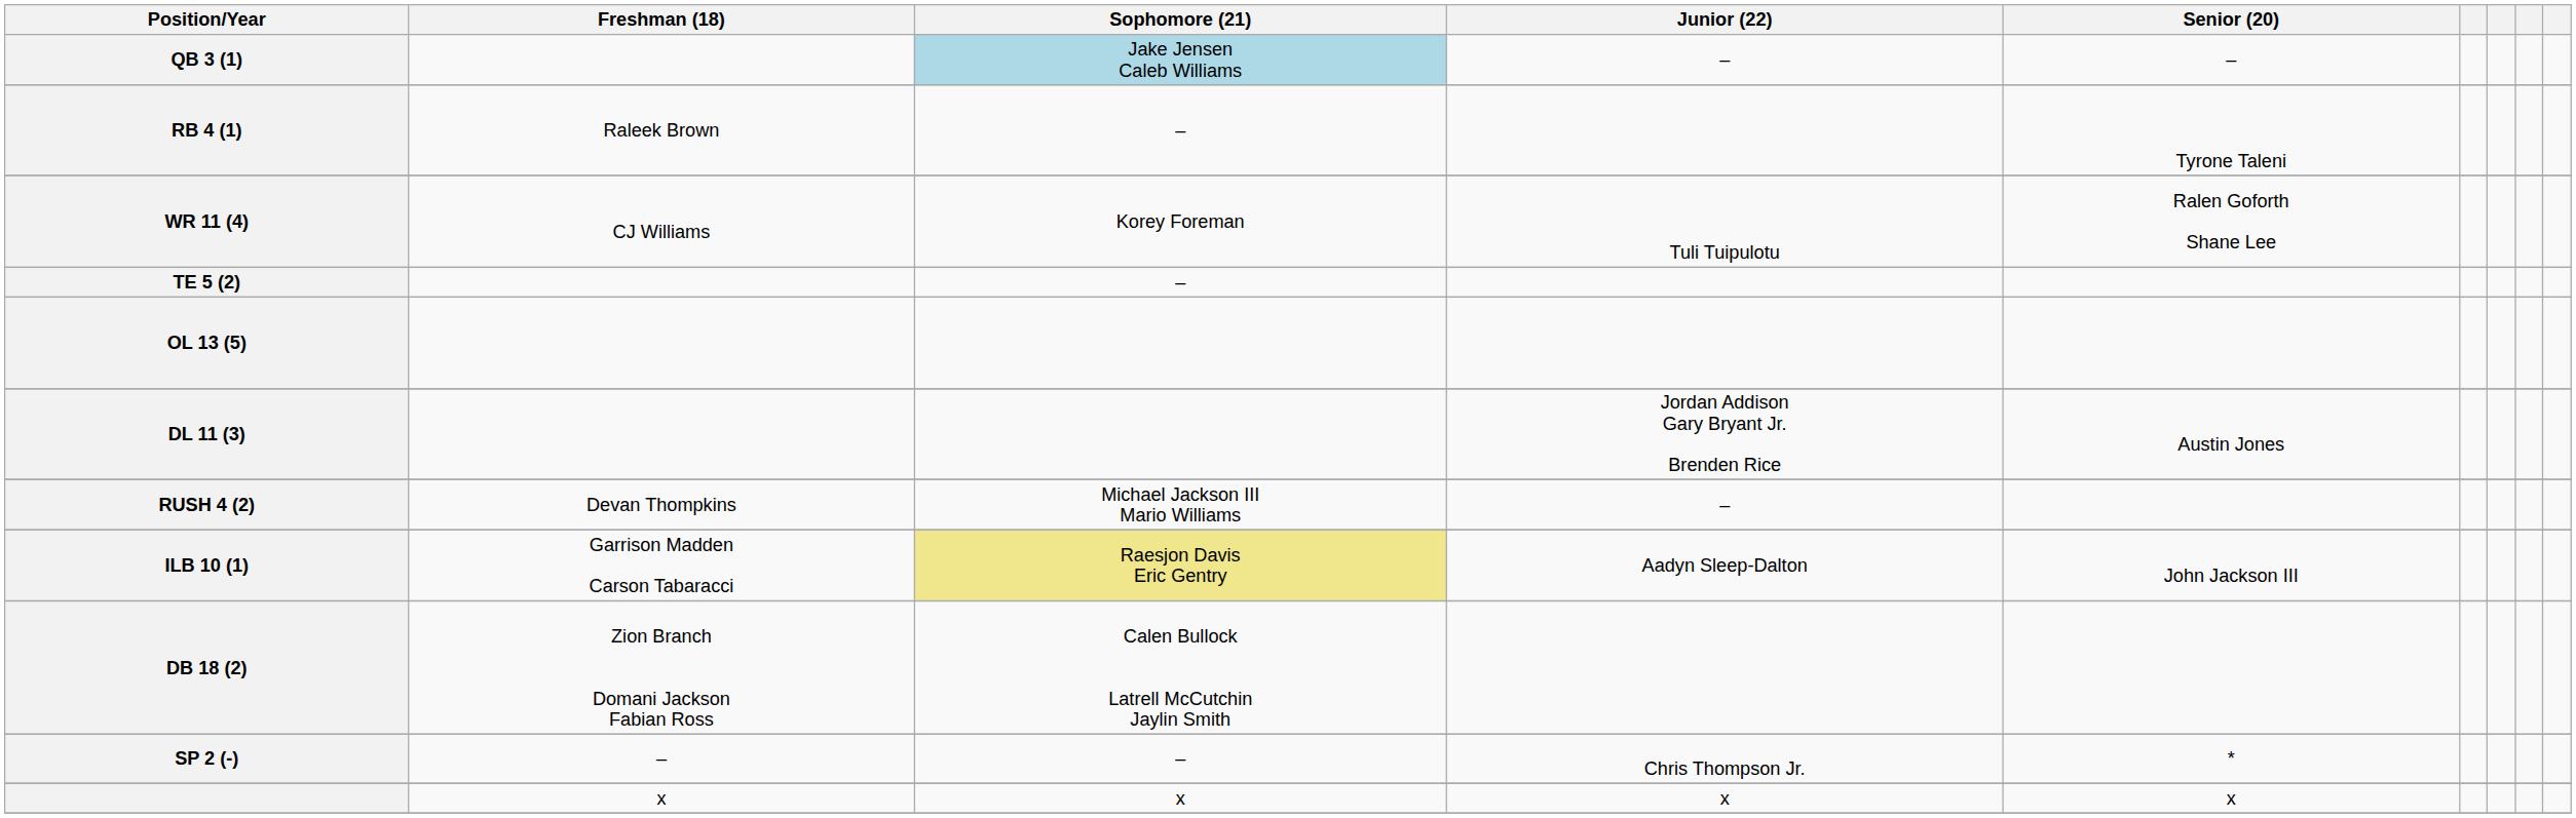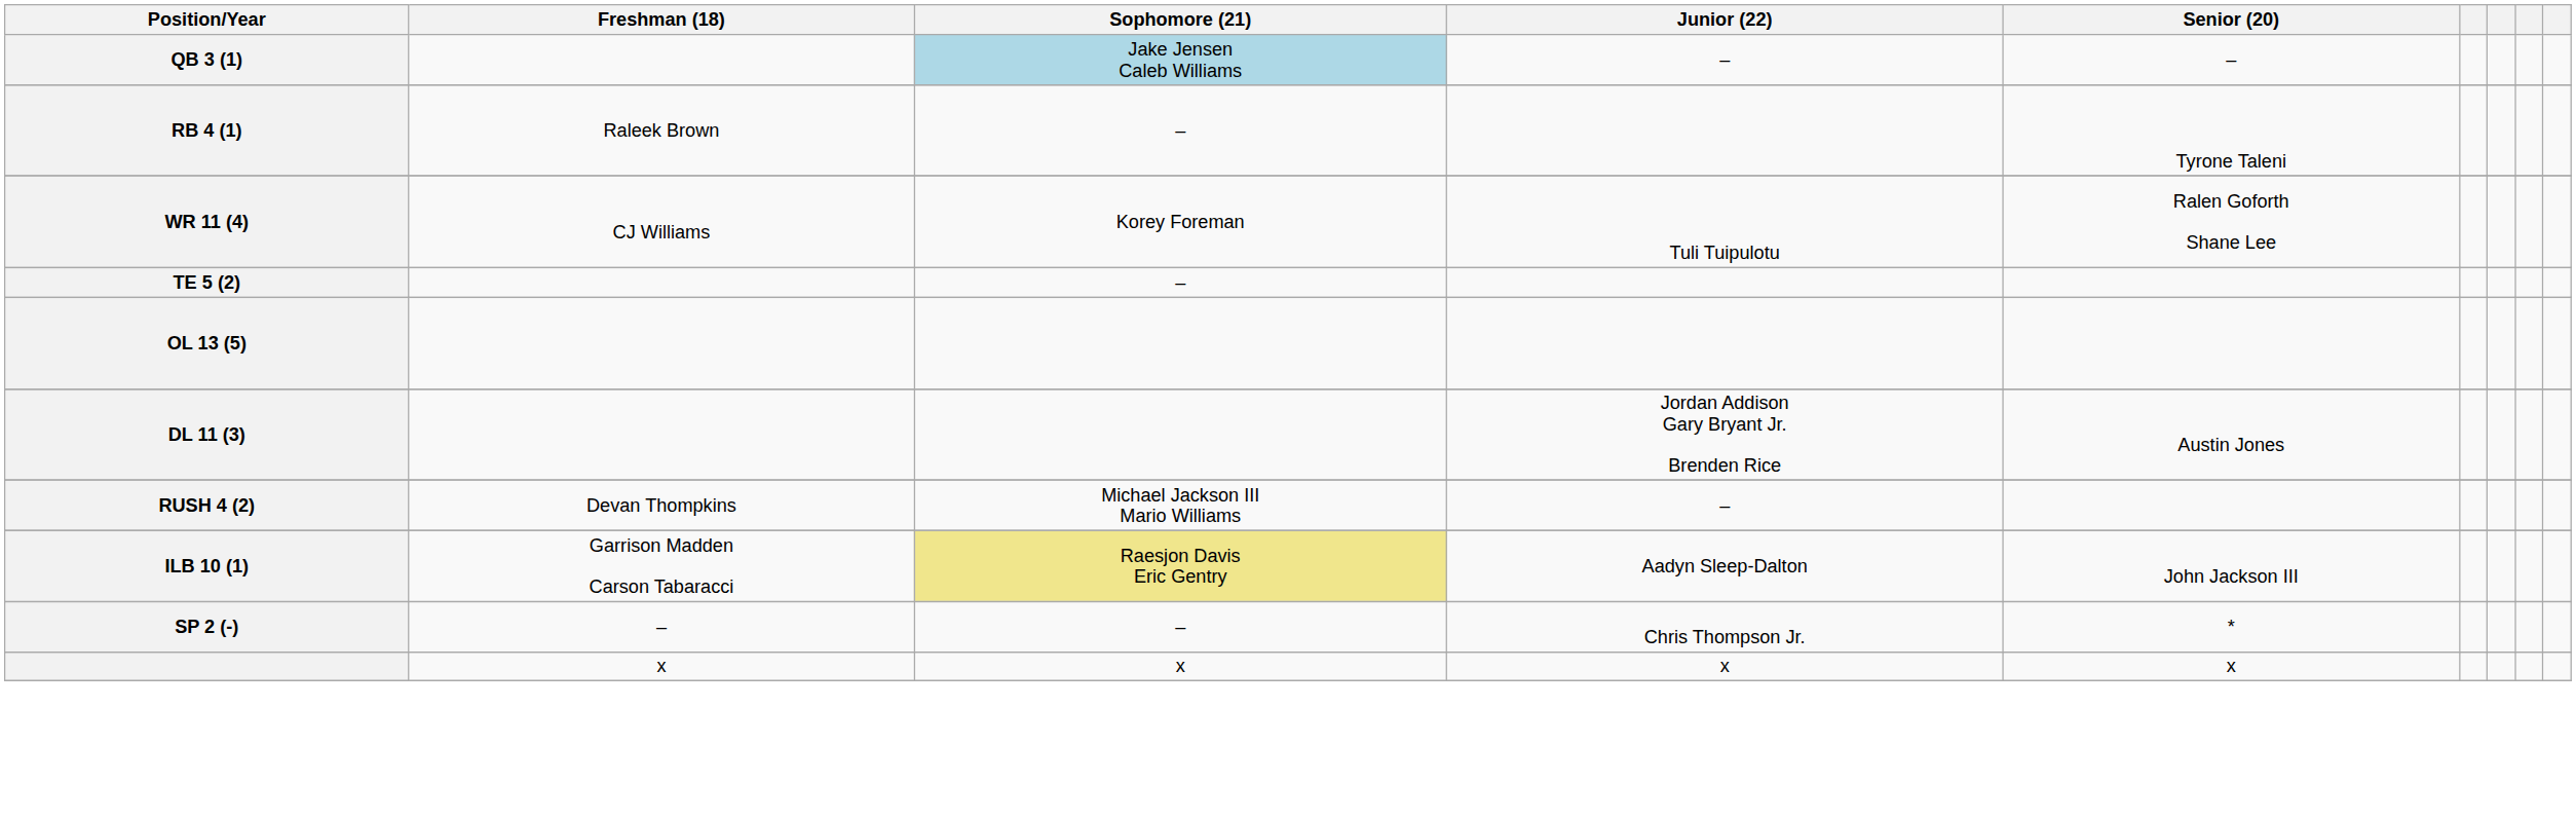- row: DB 18 (2) | Zion Branch Domani Jackson Fabian Ross | Calen Bullock Latrell McCutchin Jaylin Smith
